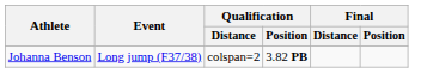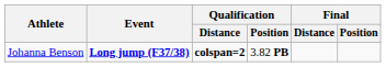Johanna Benson | Event: normal -> bold
Johanna Benson | Qualification / Distance: normal -> bold
